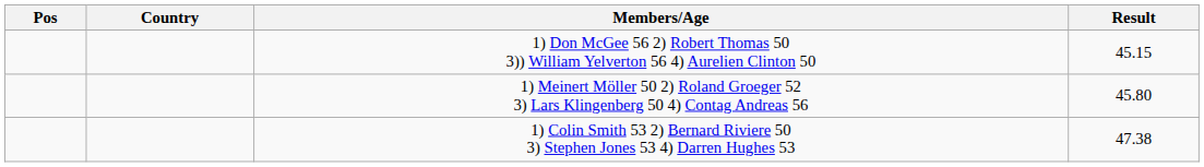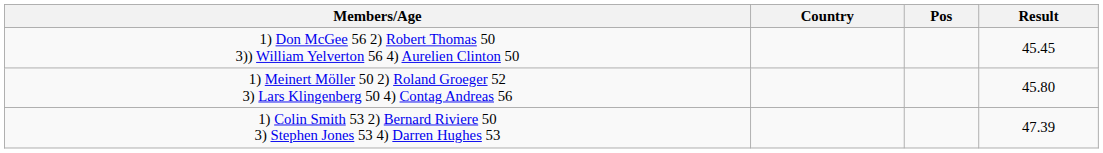columns swapped: Pos <-> Members/Age
row 2 | Result: 45.15 -> 45.45
row 4 | Result: 47.38 -> 47.39
